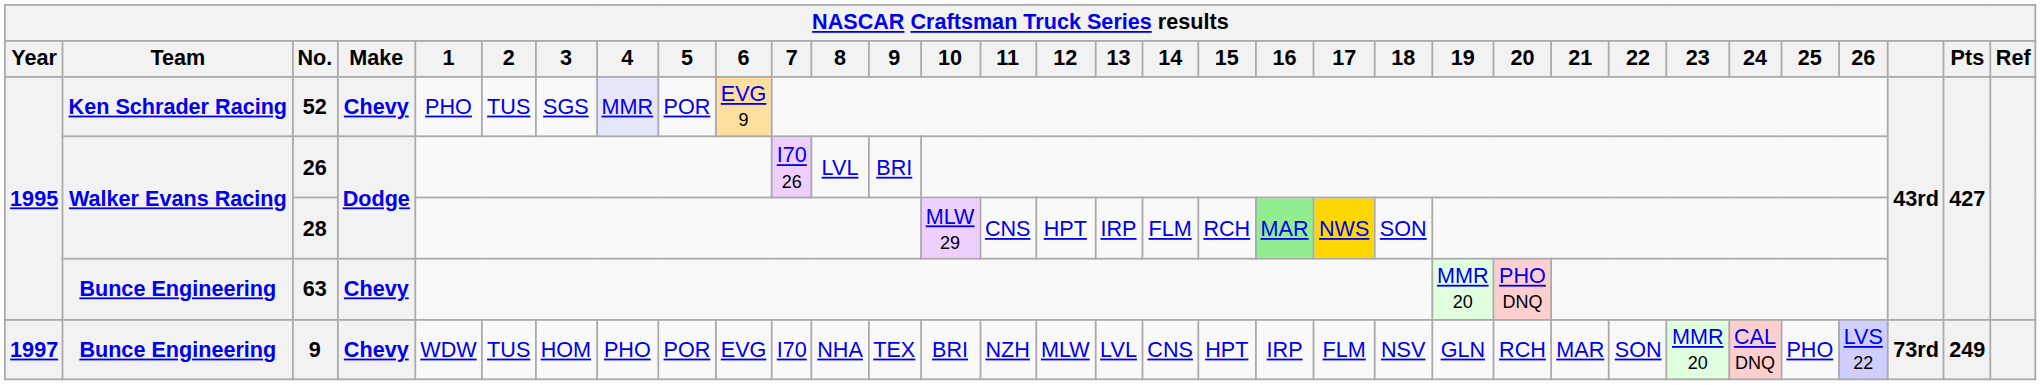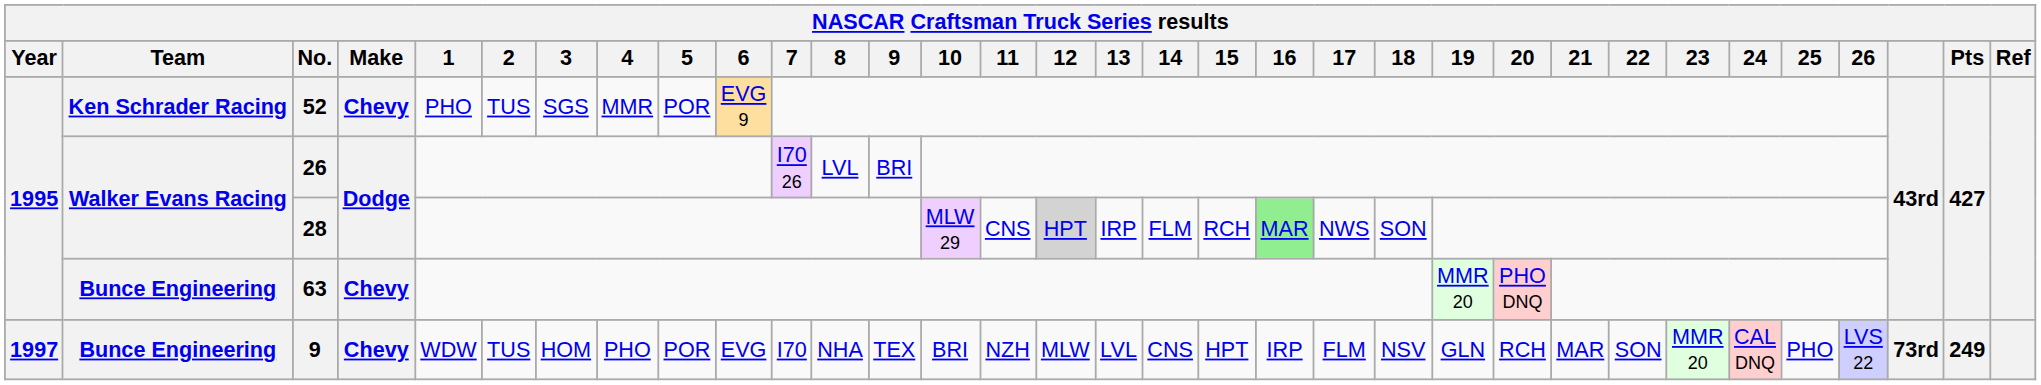52 | 4: lavender background -> no background
28 | 12: no background -> lightgrey background
28 | 17: gold background -> no background
